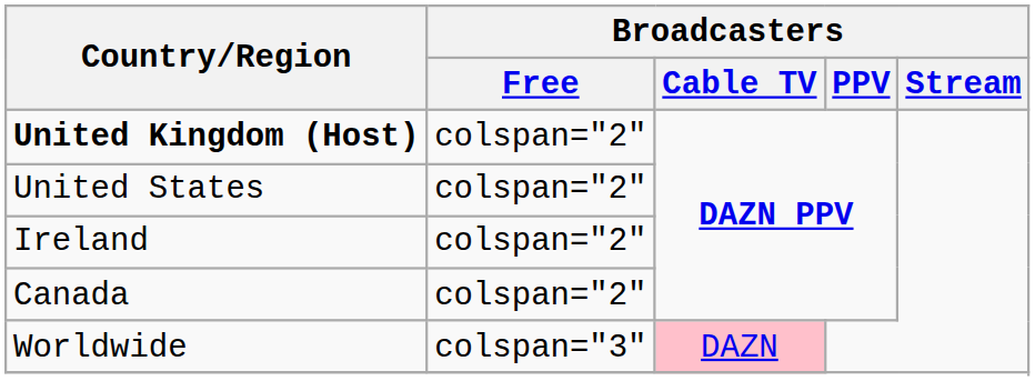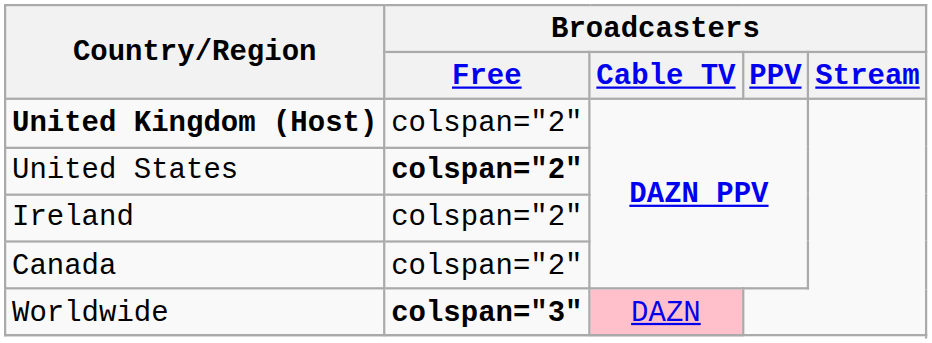United States | Broadcasters / Free: normal -> bold
Worldwide | Broadcasters / Free: normal -> bold
